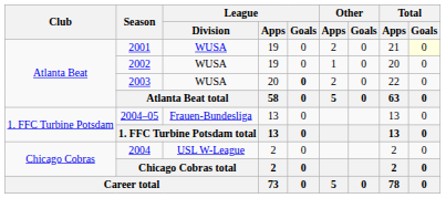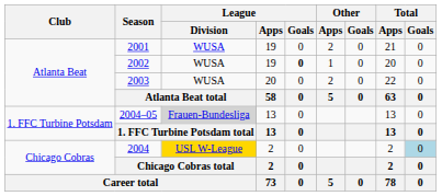2001 | Total / Goals: lightyellow background -> no background
2002 | League / Goals: normal -> bold
2003 | League / Goals: bold -> normal
2004–05 | League / Division: no background -> lightgrey background
2004 | League / Division: no background -> gold background
2004 | Total / Goals: no background -> lightblue background
